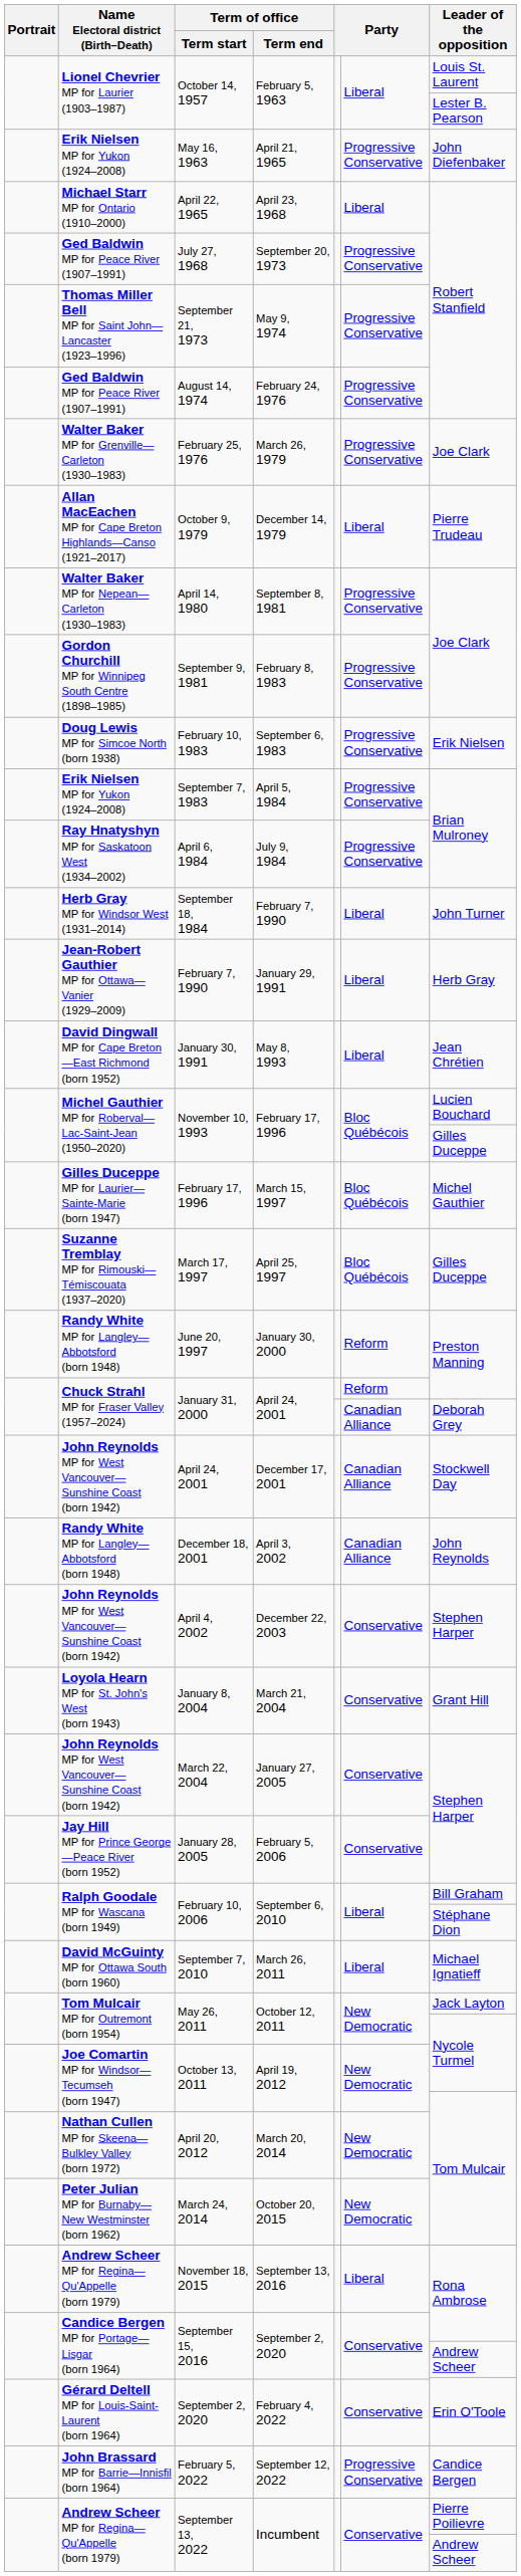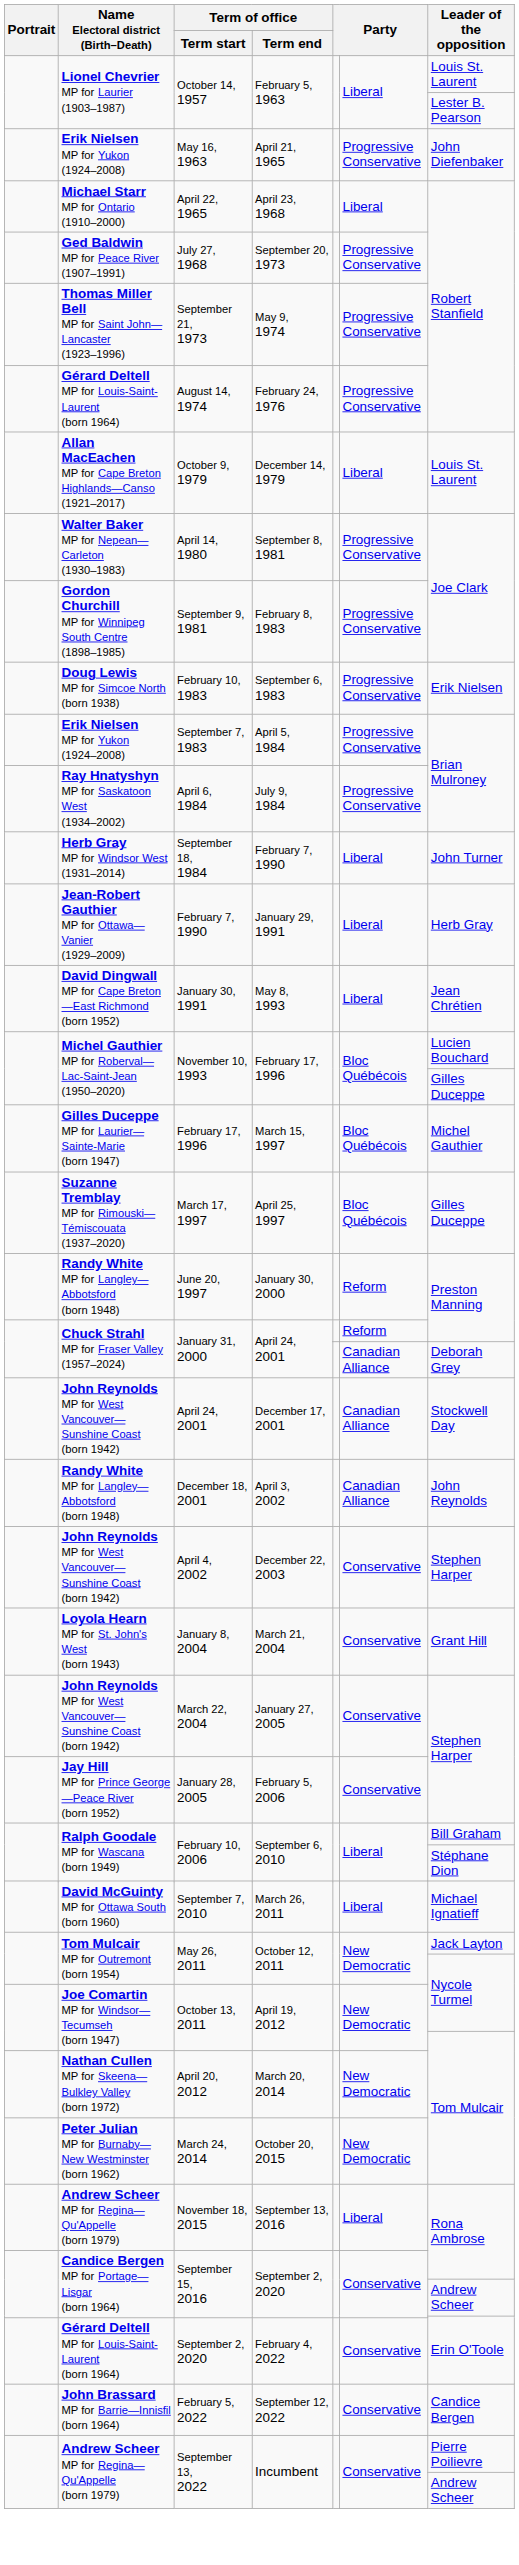August 14, 1974 | Name Electoral district (Birth–Death): Ged Baldwin MP for Peace River (1907–1991) -> Gérard Deltell MP for Louis-Saint-Laurent (born 1964)
- row: Walter Baker MP for Grenville—Carleton (1930–1983) | February 25, 1976 | March 26, 1979 | Progressive Conservative | Joe Clark
October 9, 1979 | Leader of the opposition: Pierre Trudeau -> Louis St. Laurent
February 5, 2022 | column 6: Progressive Conservative -> Conservative
